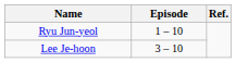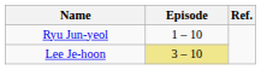Lee Je-hoon | Episode: no background -> khaki background
